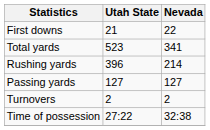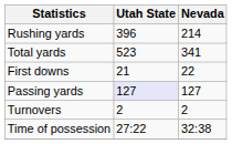rows swapped: First downs <-> Rushing yards
Passing yards | Utah State: no background -> lavender background
